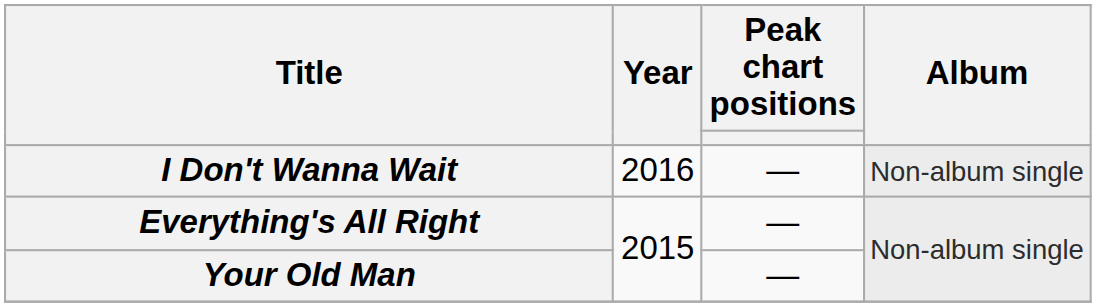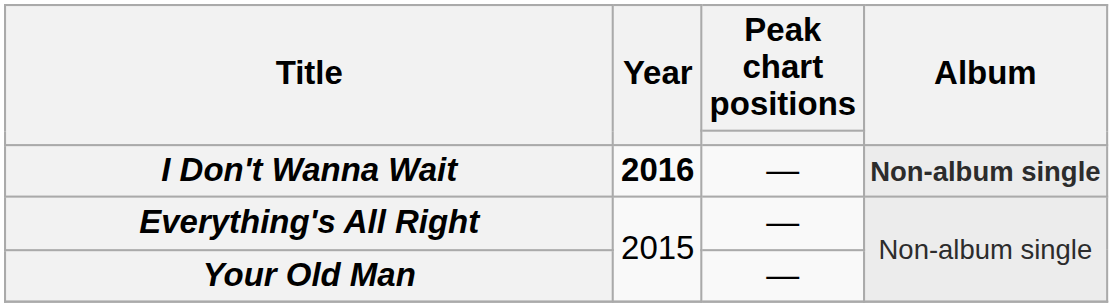I Don't Wanna Wait | Year: normal -> bold
I Don't Wanna Wait | Album: normal -> bold
